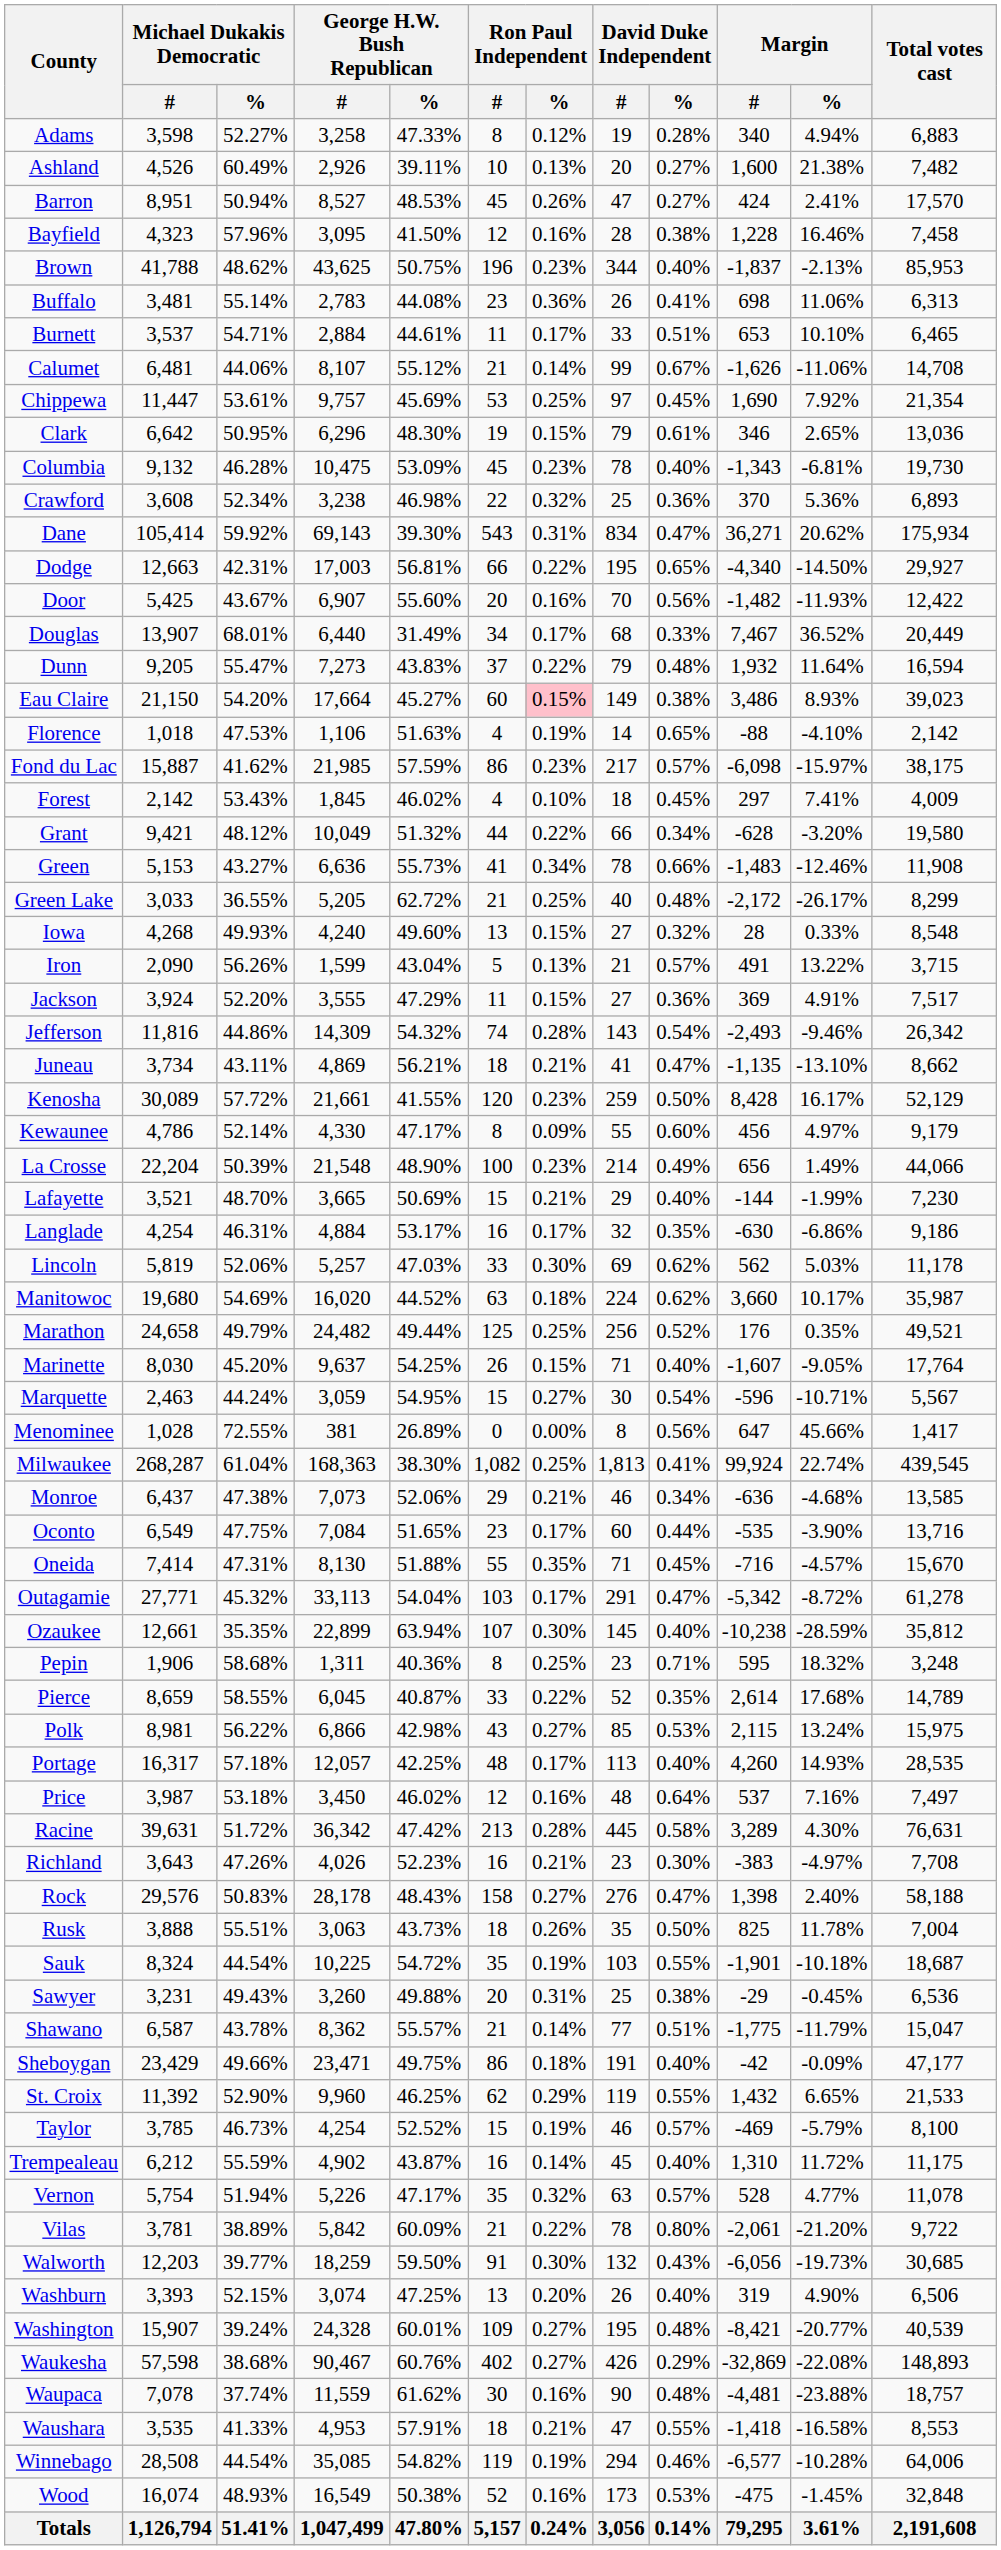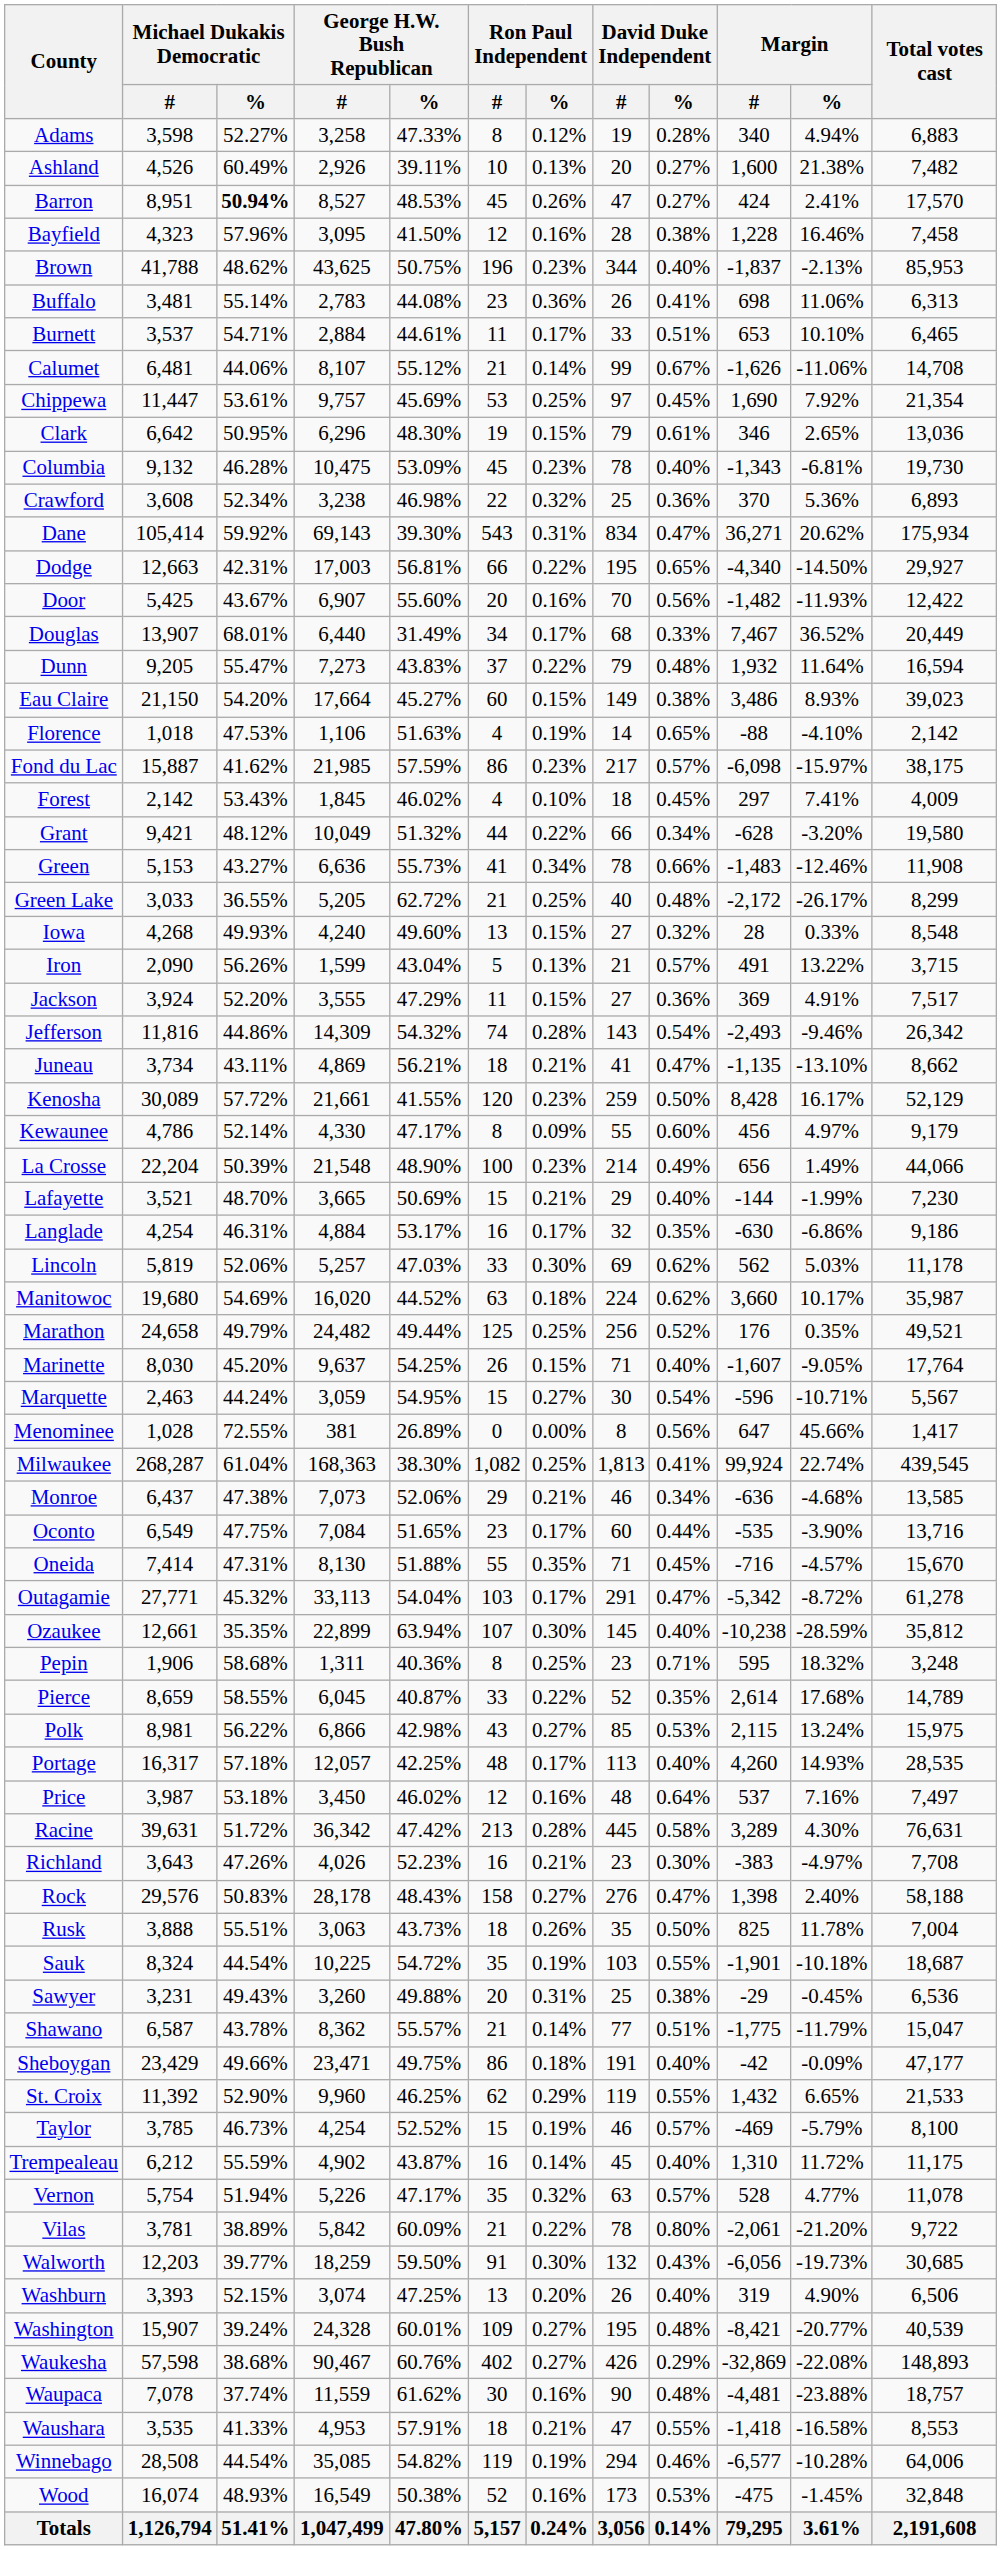Barron | Michael Dukakis Democratic / %: normal -> bold
Eau Claire | Ron Paul Independent / %: pink background -> no background
